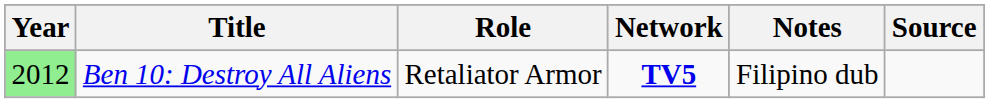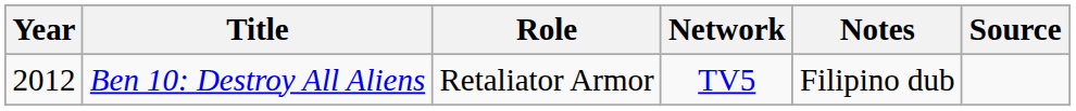row 2 | Year: lightgreen background -> no background
row 2 | Network: bold -> normal
